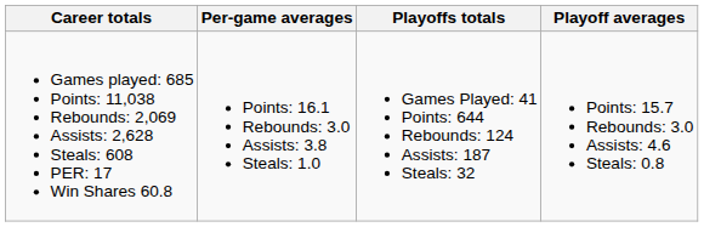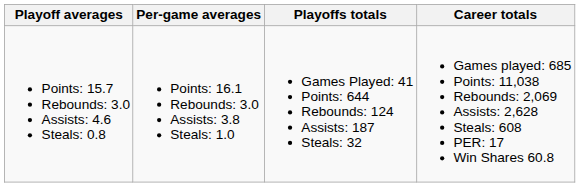columns swapped: Career totals <-> Playoff averages
